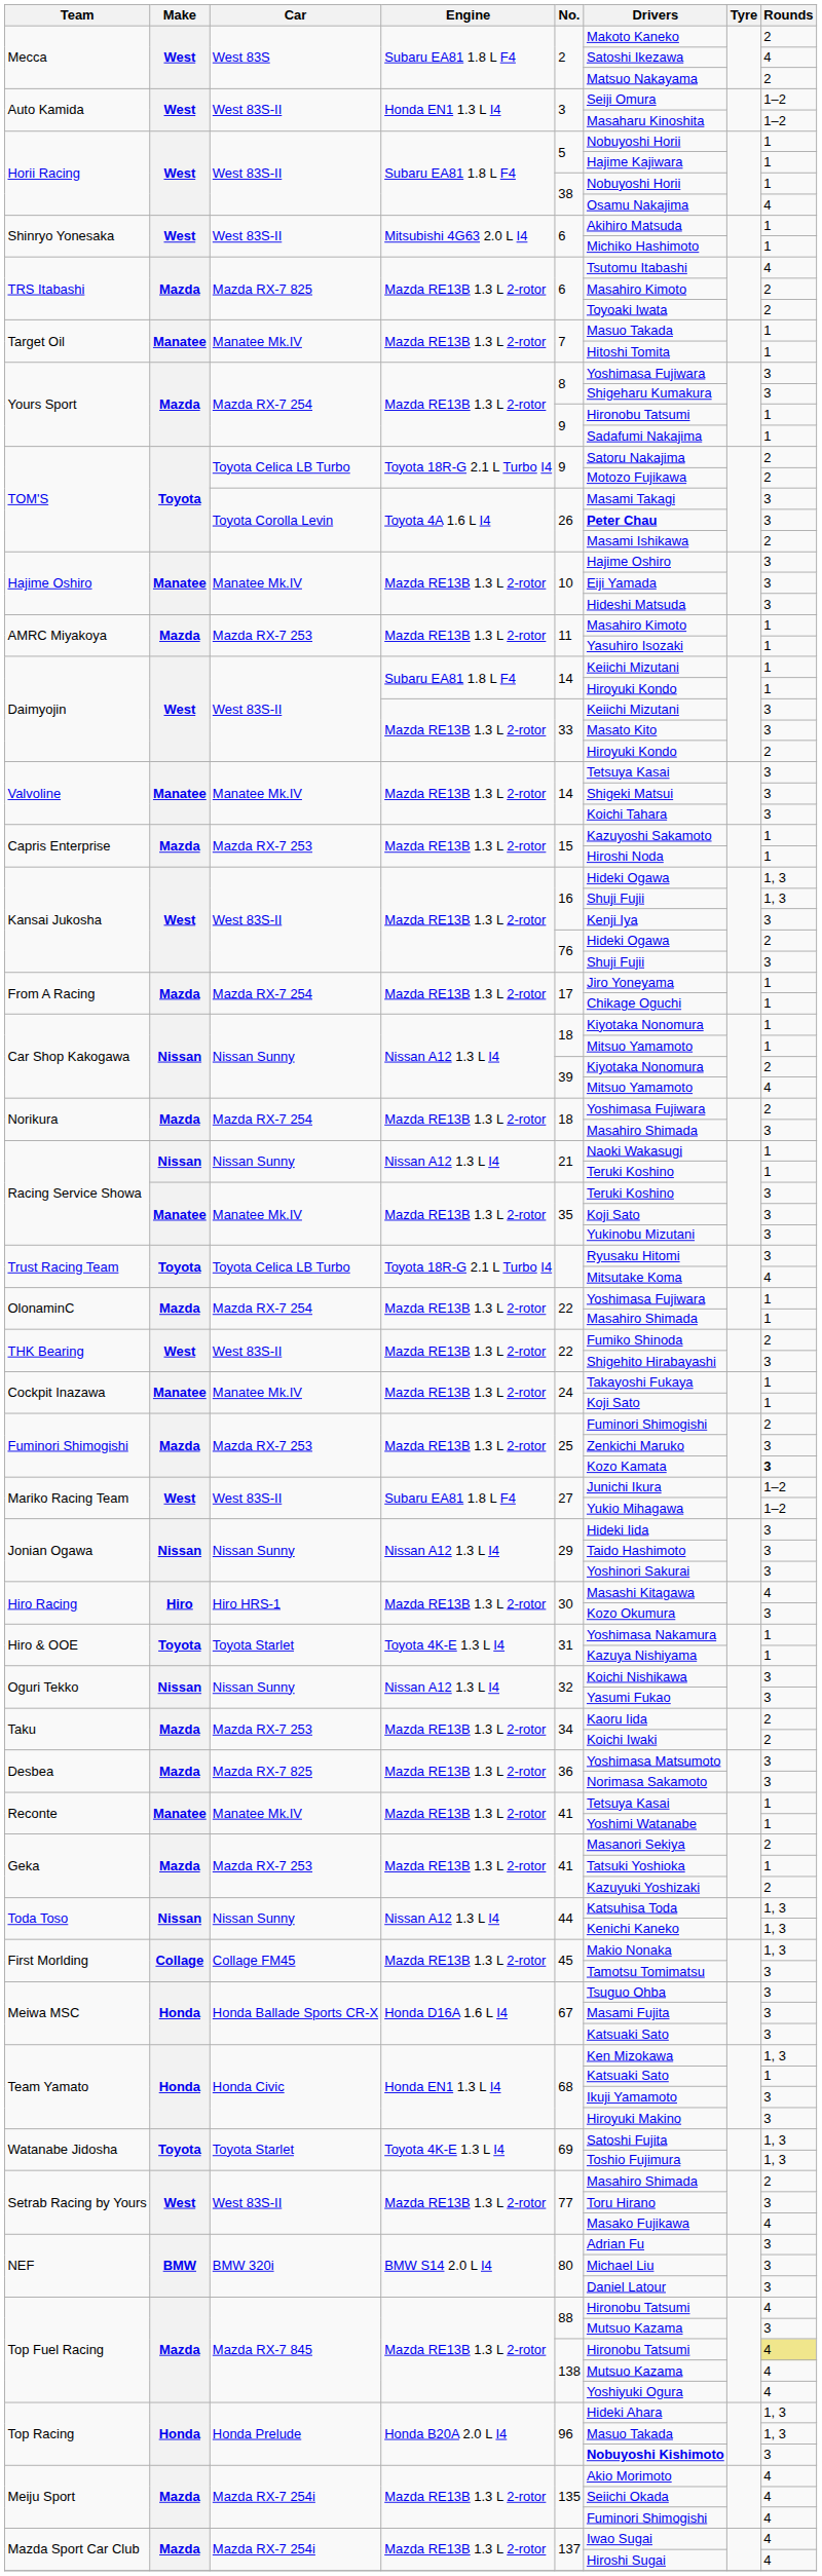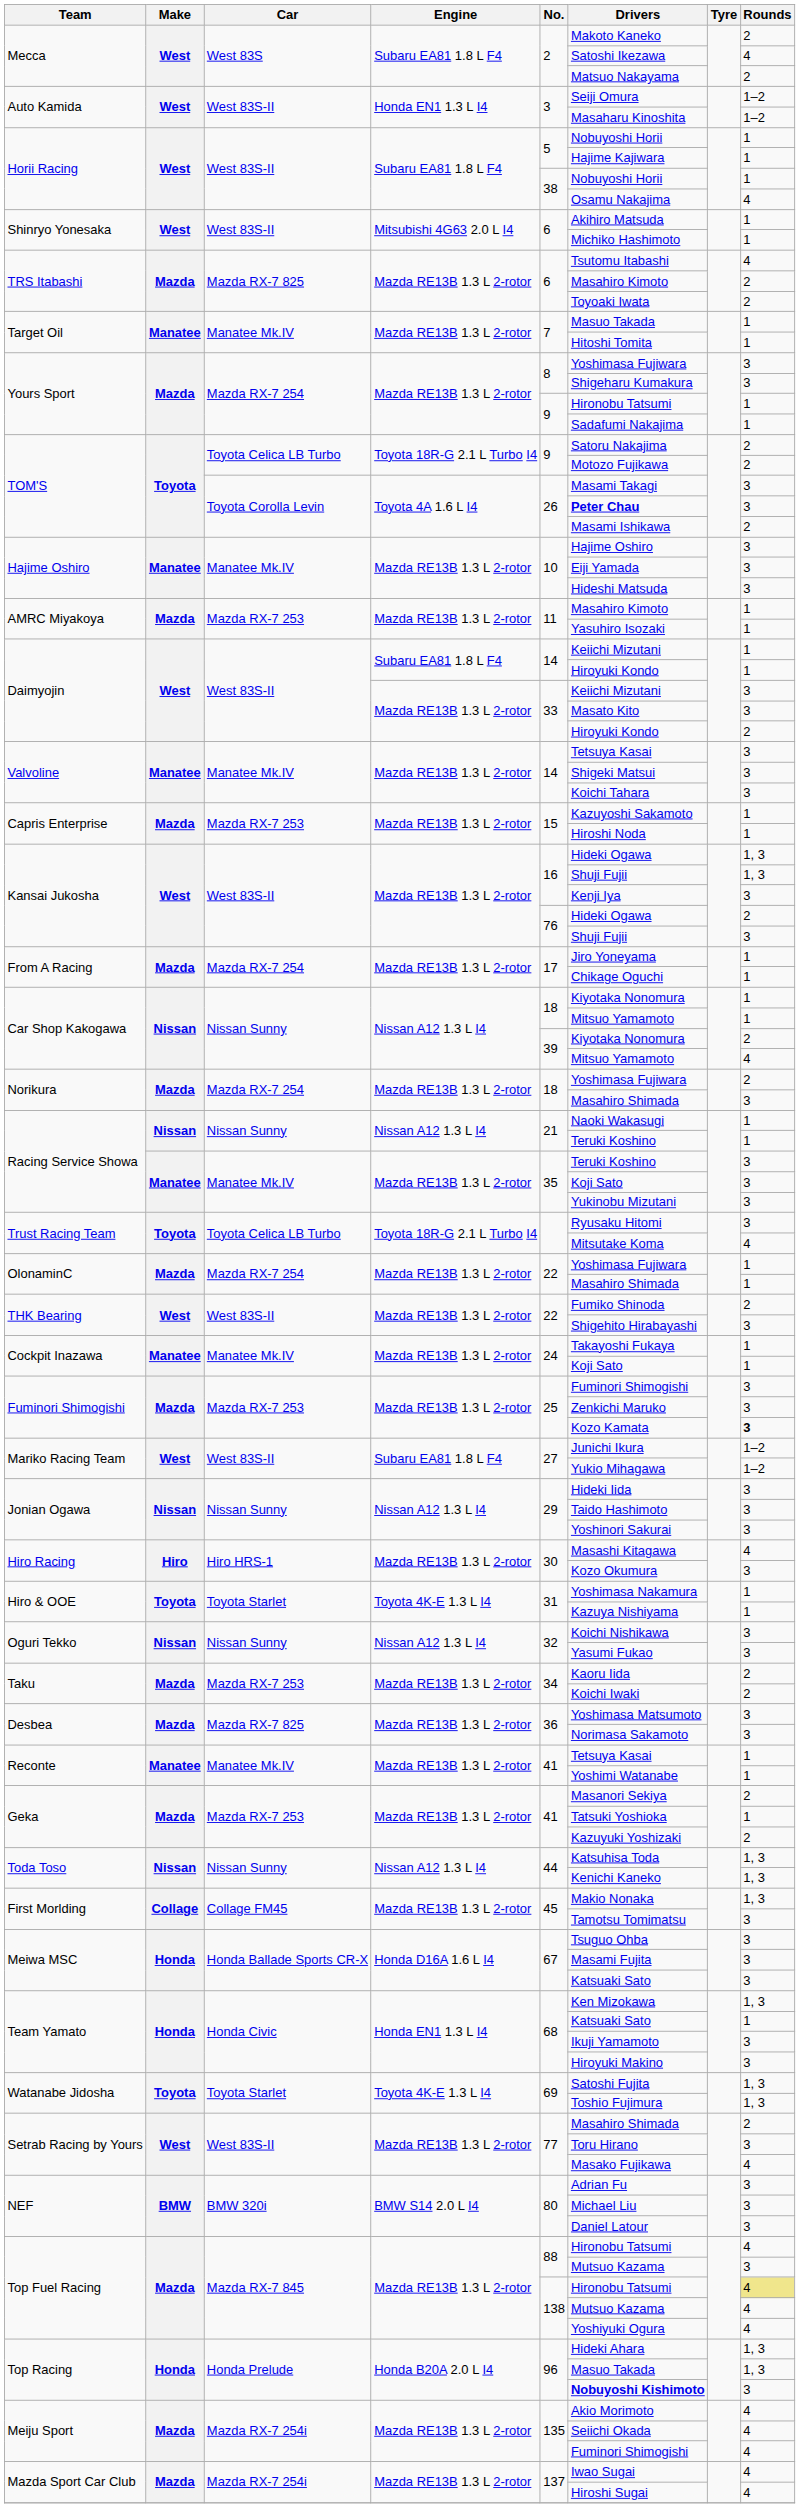row 68 | Rounds: 2 -> 3
